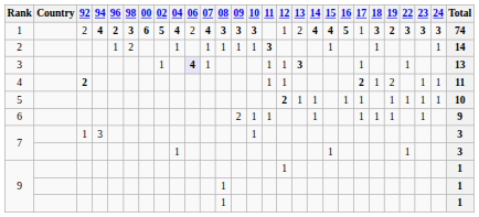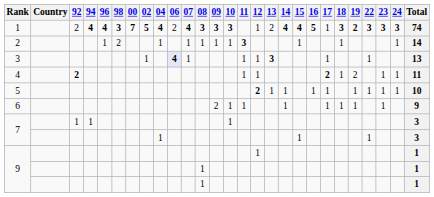row 2 | 96: 2 -> 4
row 2 | 00: 6 -> 7
row 8 | 94: 3 -> 1
